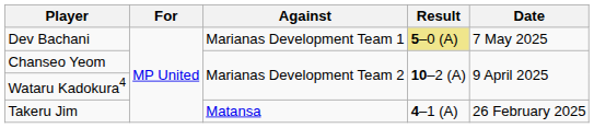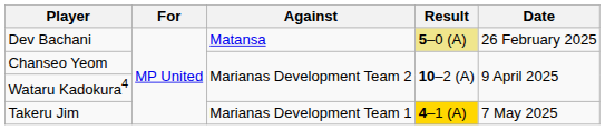Dev Bachani | Against: Marianas Development Team 1 -> Matansa
Dev Bachani | Date: 7 May 2025 -> 26 February 2025
Takeru Jim | Against: Matansa -> Marianas Development Team 1
Takeru Jim | Result: no background -> gold background
Takeru Jim | Date: 26 February 2025 -> 7 May 2025
